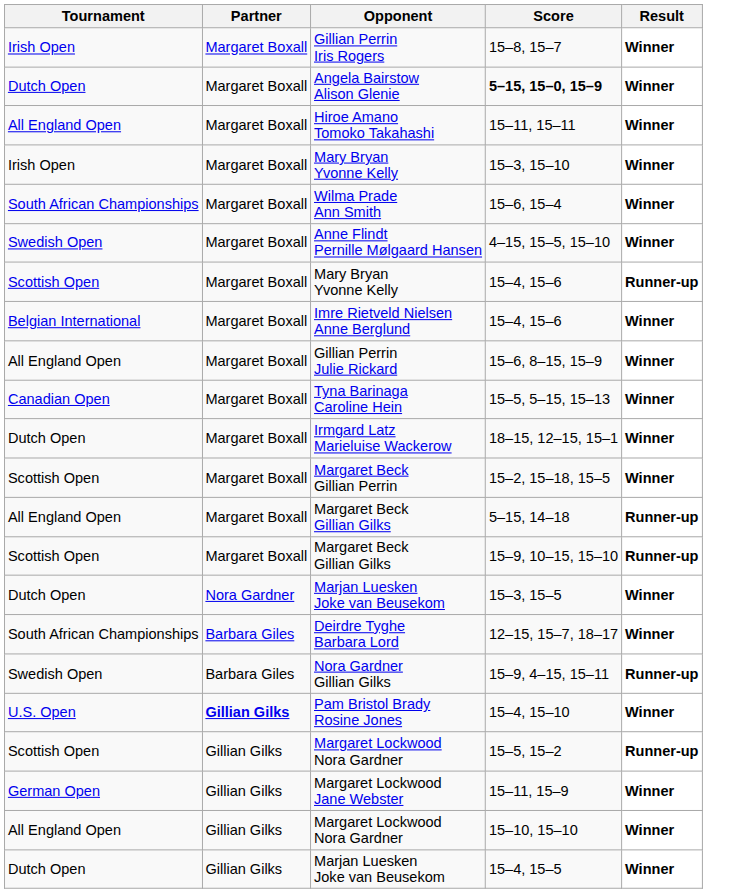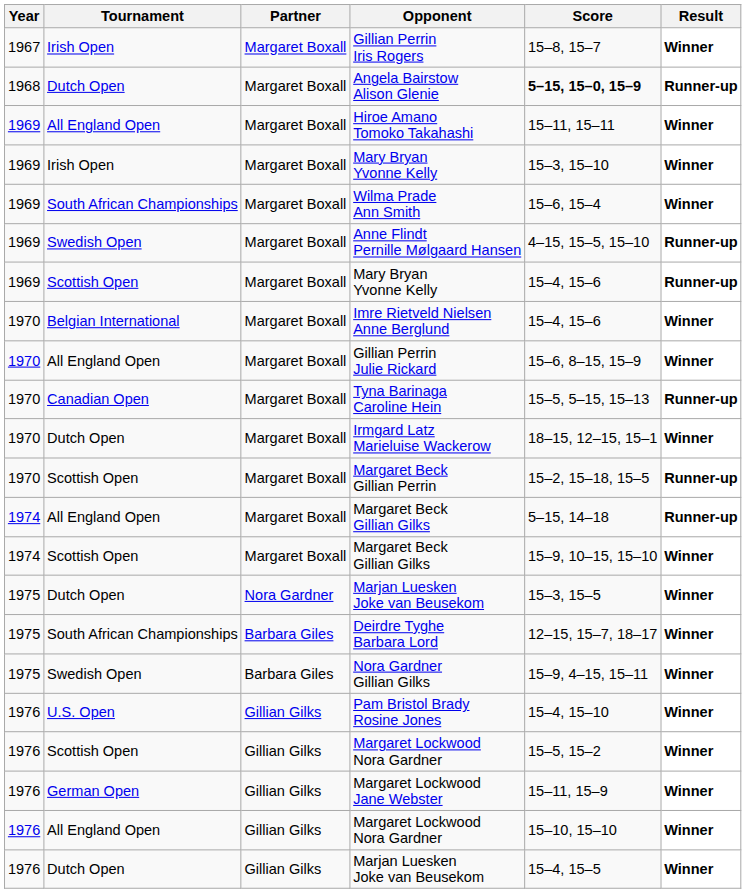+ column: Year | 1967 | 1968 | 1969 | 1969 | 1969 | 1969 | 1969 | 1970 | 1970 | 1970 | 1970 | 1970 | 1974 | 1974 | 1975 | 1975 | 1975 | 1976 | 1976 | 1976 | 1976 | 1976
Angela Bairstow Alison Glenie | Result: Winner -> Runner-up
Anne Flindt Pernille Mølgaard Hansen | Result: Winner -> Runner-up
Tyna Barinaga Caroline Hein | Result: Winner -> Runner-up
Margaret Beck Gillian Perrin | Result: Winner -> Runner-up
Scottish Open / Margaret Beck Gillian Gilks | Result: Runner-up -> Winner
Nora Gardner Gillian Gilks | Result: Runner-up -> Winner
Pam Bristol Brady Rosine Jones | Partner: bold -> normal
Scottish Open / Margaret Lockwood Nora Gardner | Result: Runner-up -> Winner
